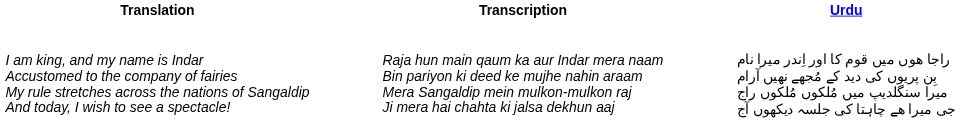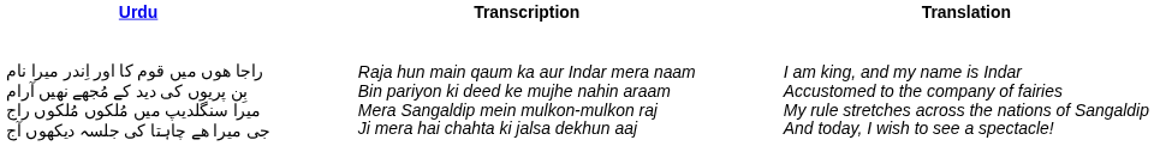columns swapped: Urdu <-> Translation
